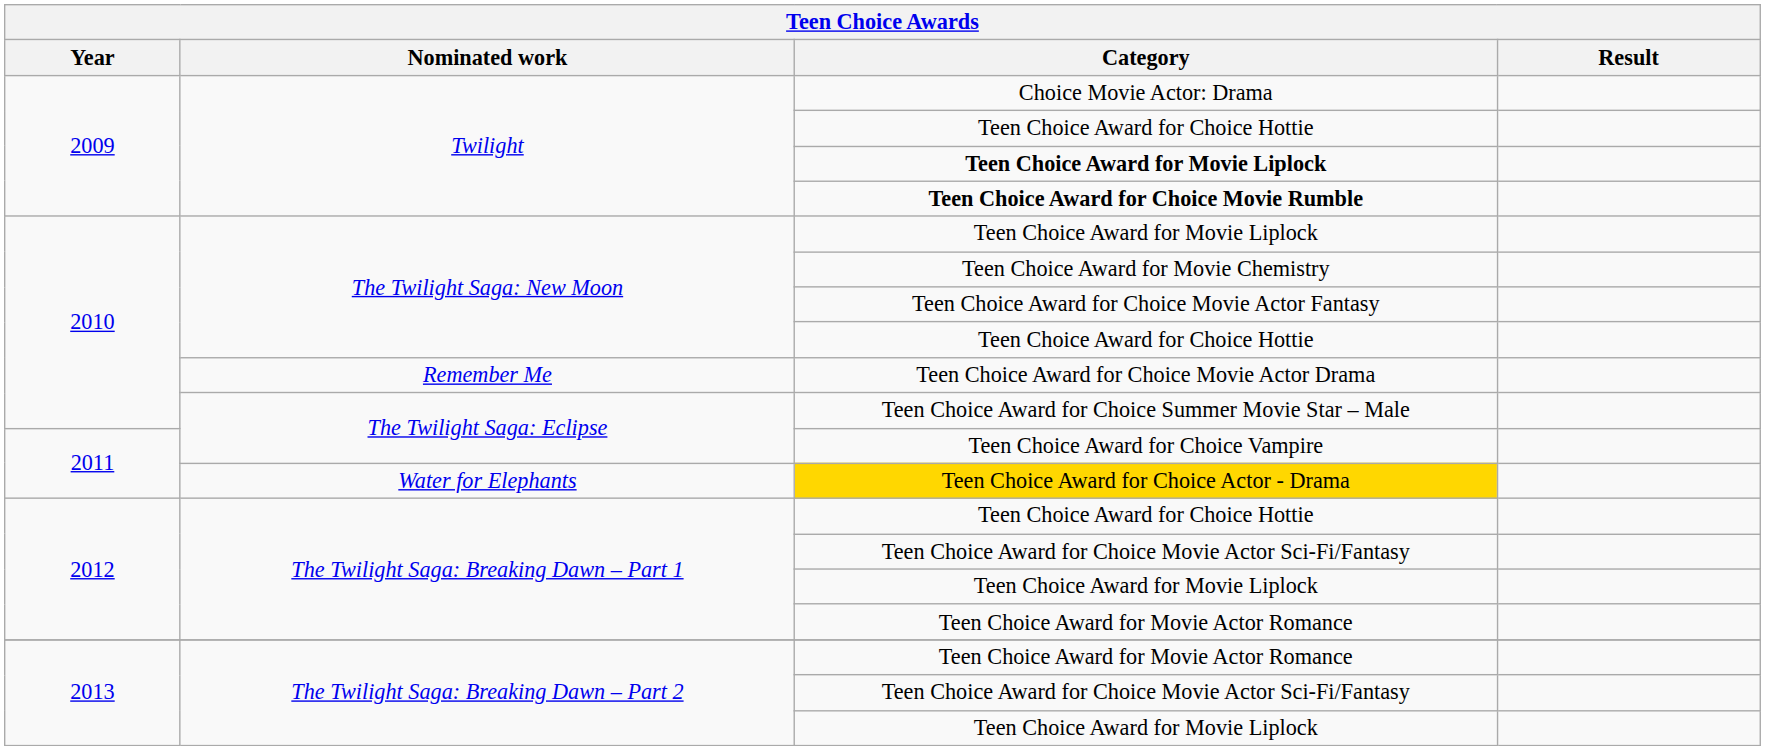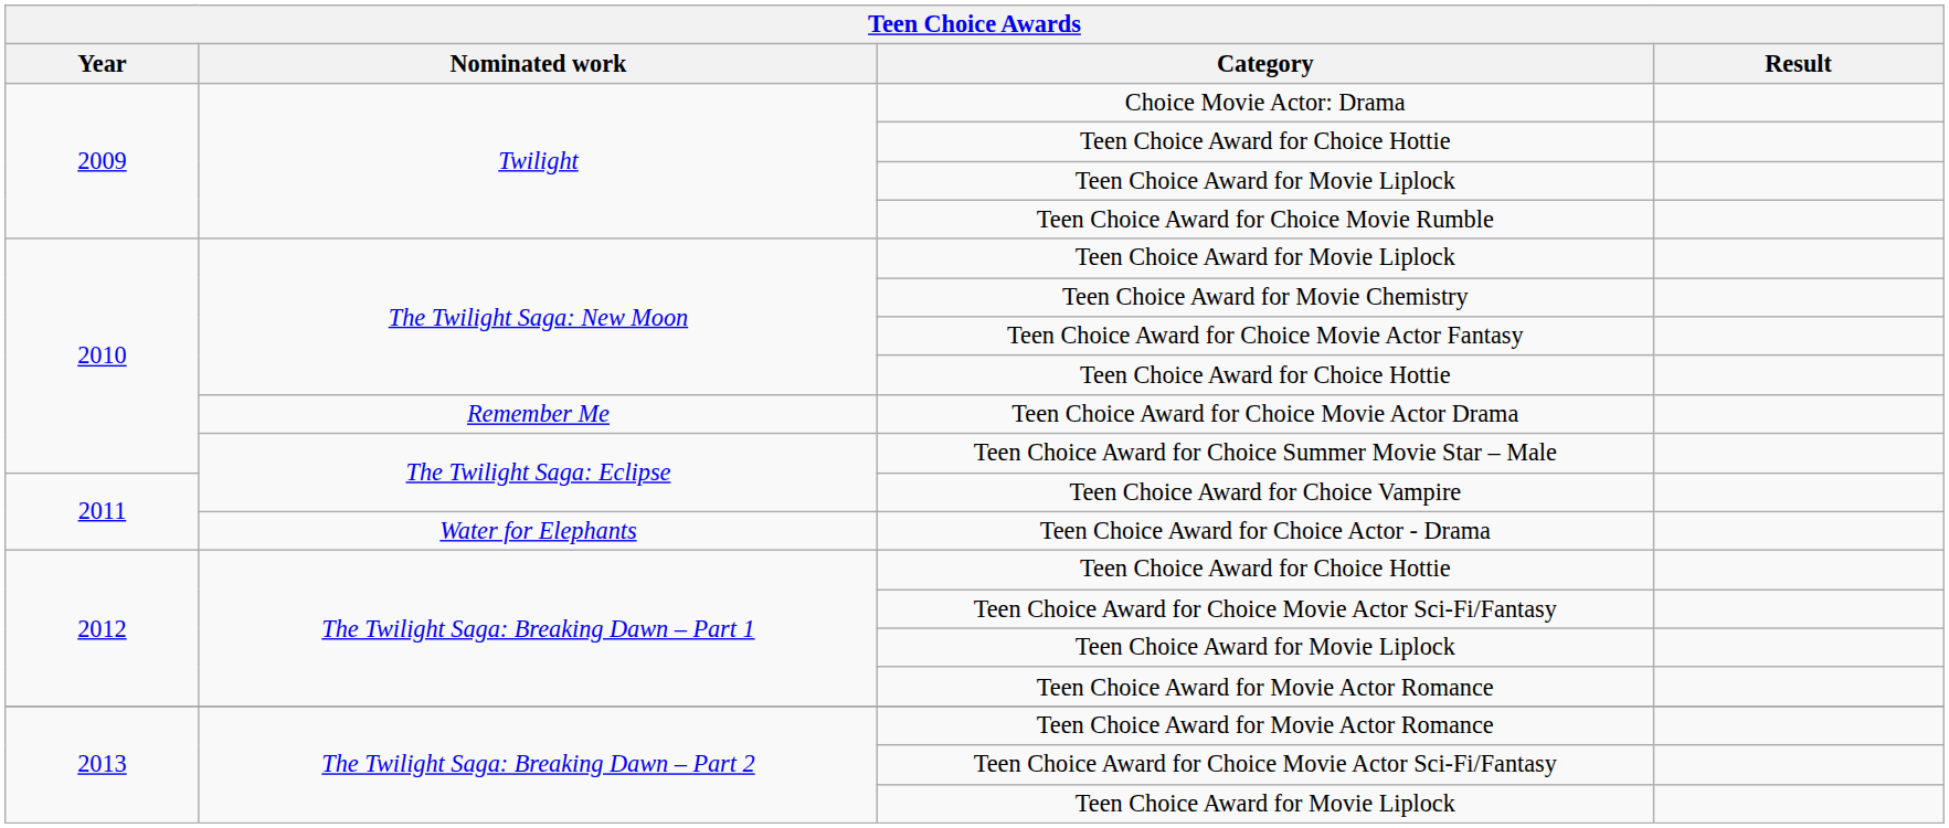Twilight / Teen Choice Award for Movie Liplock | Category: bold -> normal
Teen Choice Award for Choice Movie Rumble | Category: bold -> normal
Teen Choice Award for Choice Actor - Drama | Category: gold background -> no background
